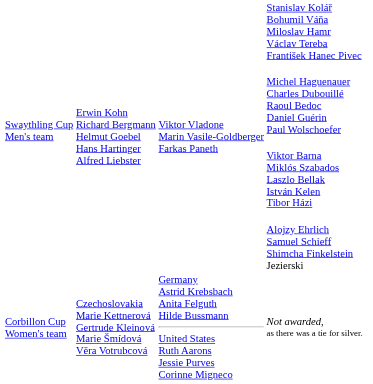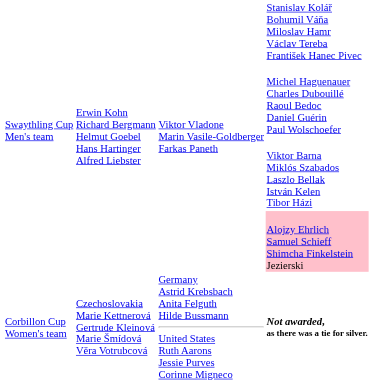Alojzy Ehrlich Samuel Schieff Shimcha Finkelstein Jezierski | column 4: no background -> pink background
Not awarded, as there was a tie for silver. | column 4: normal -> bold
